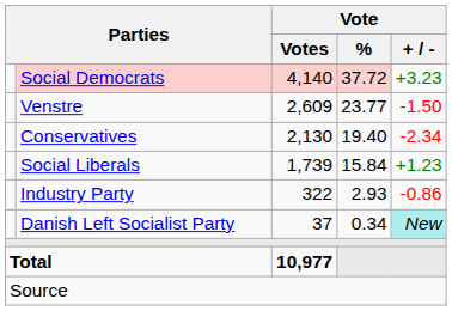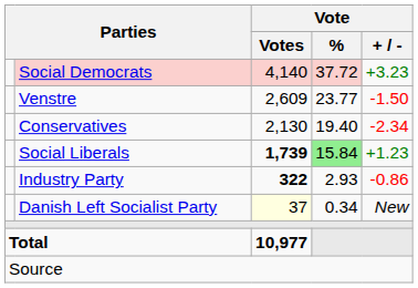Social Liberals | Vote / Votes: normal -> bold
Social Liberals | Vote / %: no background -> lightgreen background
Industry Party | Vote / Votes: normal -> bold
Danish Left Socialist Party | Vote / Votes: no background -> lightyellow background
Danish Left Socialist Party | Vote / + / -: paleturquoise background -> no background
